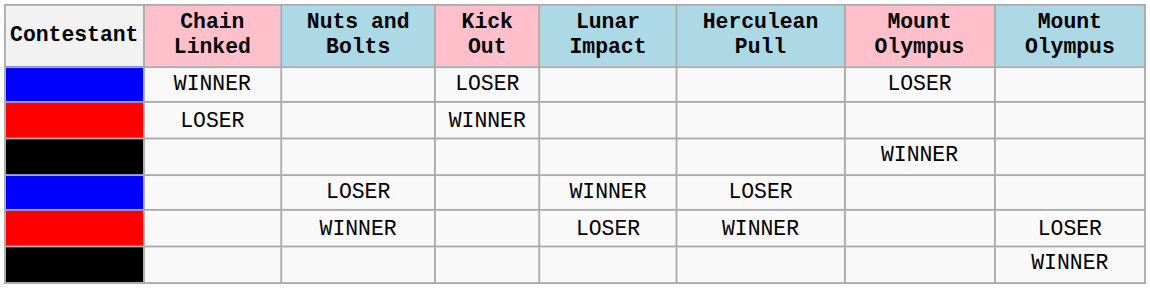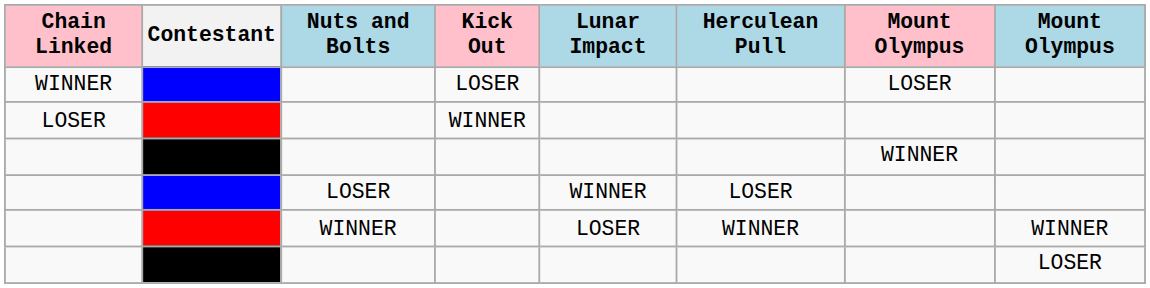columns swapped: Contestant <-> Chain Linked
row 6 | column 8: LOSER -> WINNER
row 7 | column 8: WINNER -> LOSER
